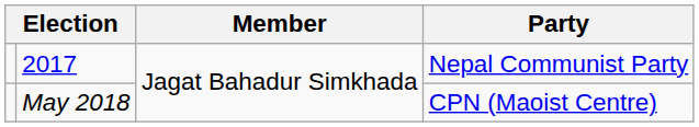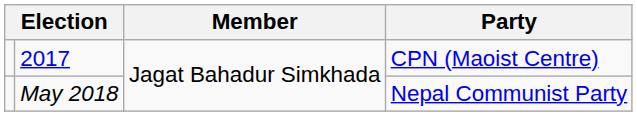2017 | Party: Nepal Communist Party -> CPN (Maoist Centre)
May 2018 | Party: CPN (Maoist Centre) -> Nepal Communist Party
